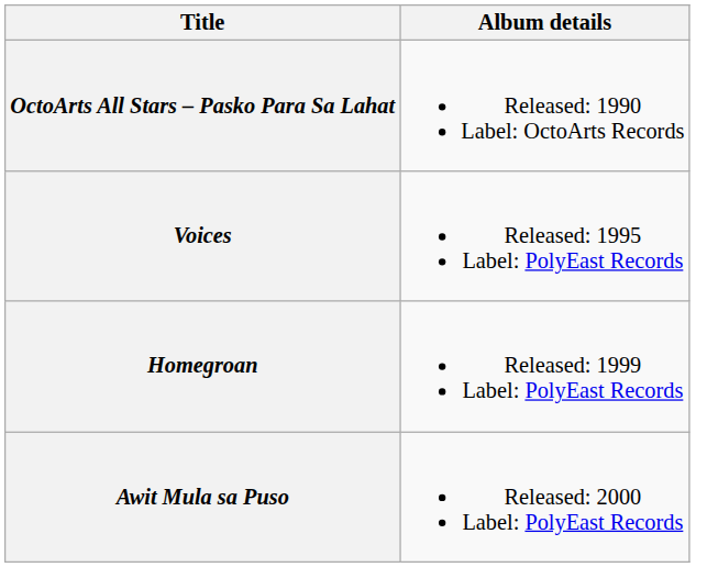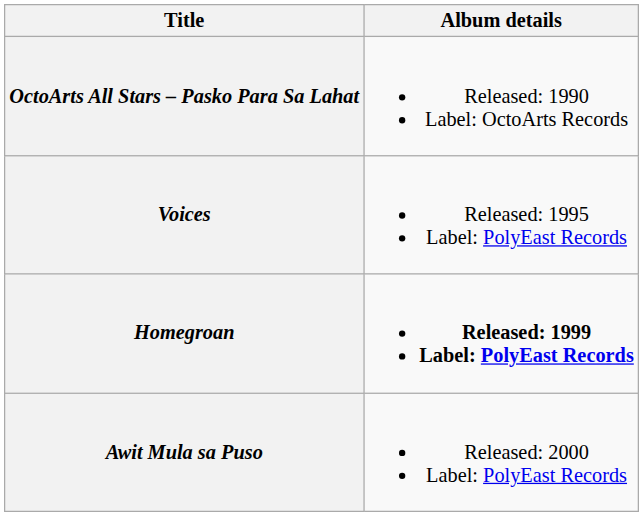Homegroan | Album details: normal -> bold
